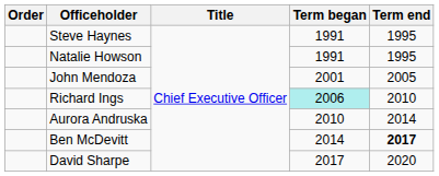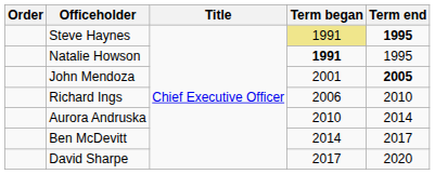Steve Haynes | Term began: no background -> khaki background
Steve Haynes | Term end: normal -> bold
Natalie Howson | Term began: normal -> bold
John Mendoza | Term end: normal -> bold
Richard Ings | Term began: paleturquoise background -> no background
Ben McDevitt | Term end: bold -> normal
